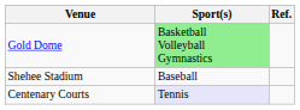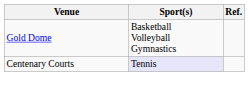Gold Dome | Sport(s): lightgreen background -> no background
- row: Shehee Stadium | Baseball
